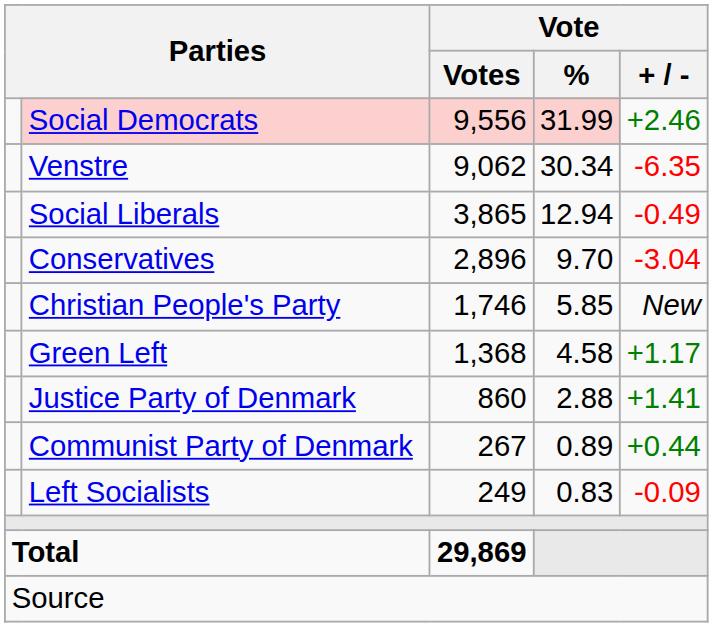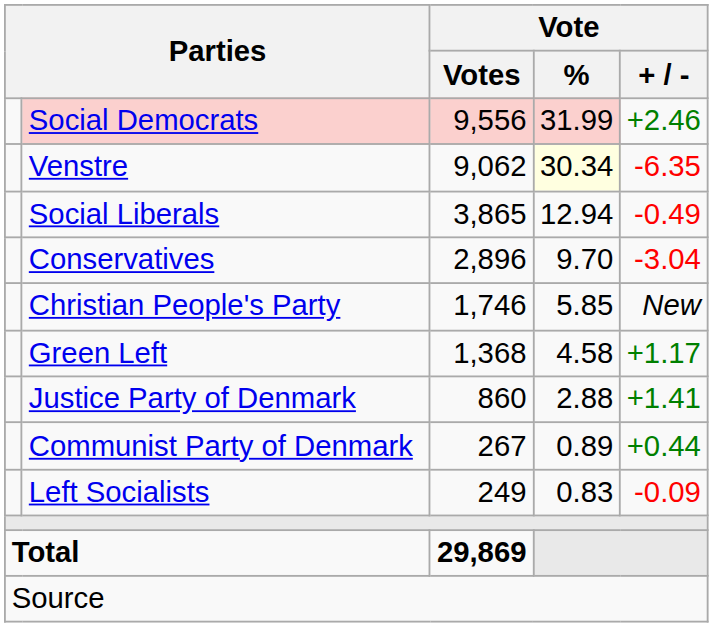Venstre | Vote / %: no background -> lightyellow background
